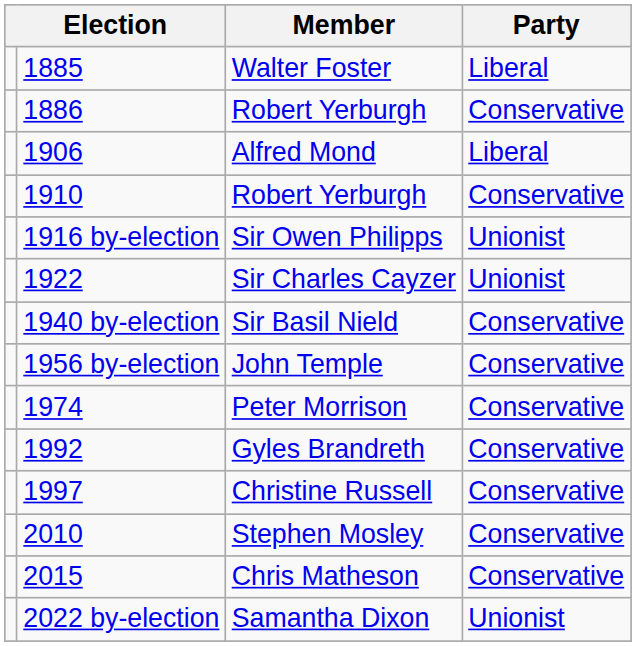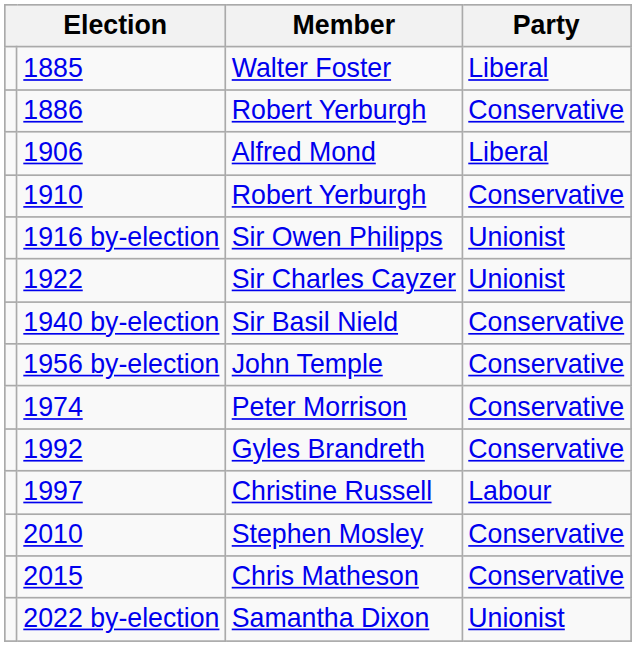Christine Russell | Party: Conservative -> Labour
